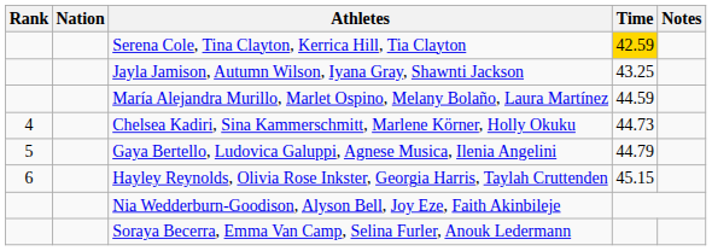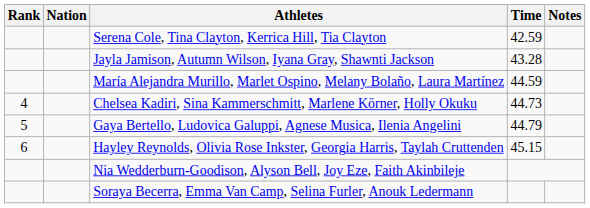Serena Cole, Tina Clayton, Kerrica Hill, Tia Clayton | Time: gold background -> no background
Jayla Jamison, Autumn Wilson, Iyana Gray, Shawnti Jackson | Time: 43.25 -> 43.28
